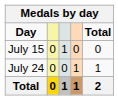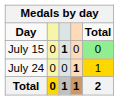July 15 | column 3: normal -> bold
July 15 | Total: no background -> lightgreen background
July 24 | column 4: normal -> bold
July 24 | Total: no background -> gold background
